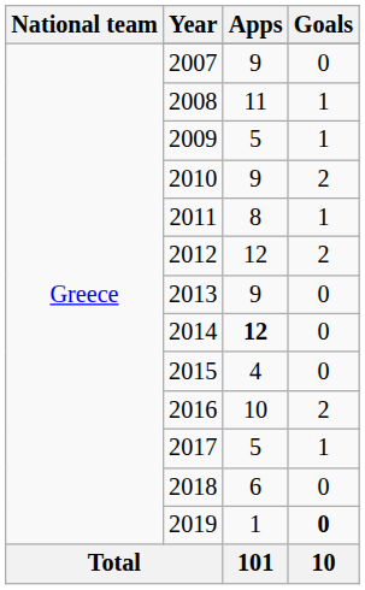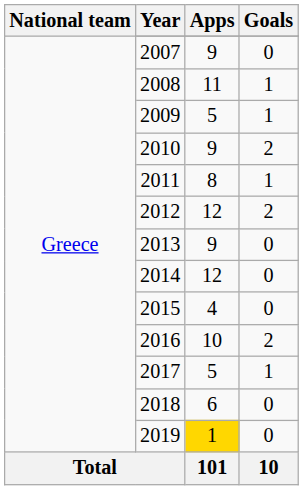2014 | Apps: bold -> normal
2019 | Apps: no background -> gold background
2019 | Goals: bold -> normal
